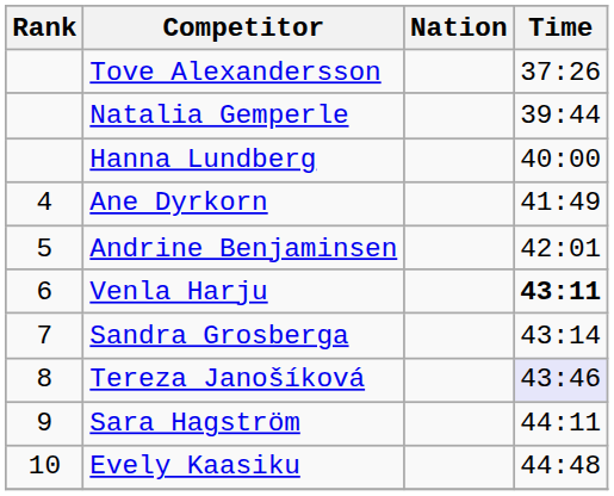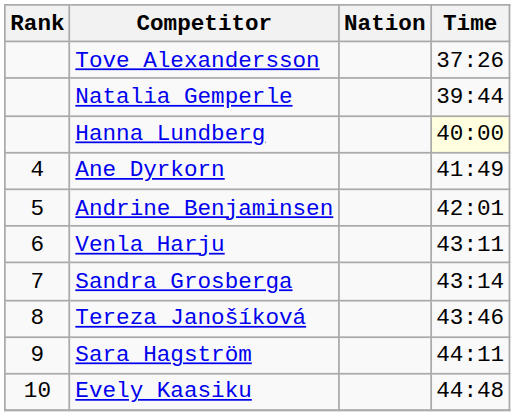Hanna Lundberg | Time: no background -> lightyellow background
Venla Harju | Time: bold -> normal
Tereza Janošíková | Time: lavender background -> no background
